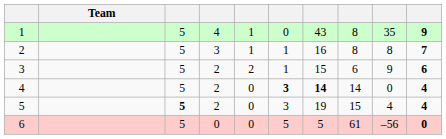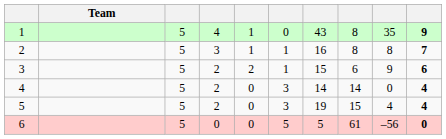row 5 | column 6: bold -> normal
row 5 | column 7: bold -> normal
row 6 | column 3: bold -> normal
